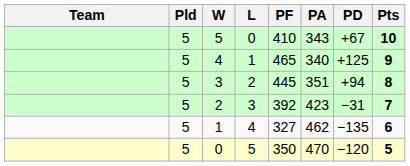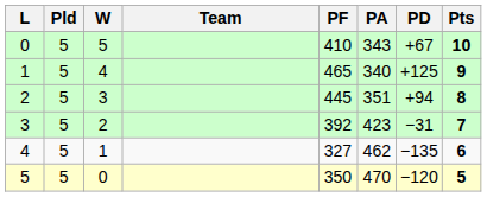columns swapped: Team <-> L
